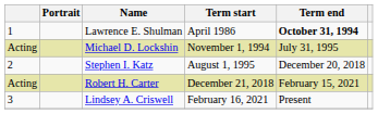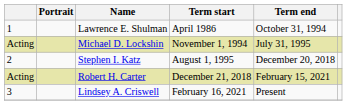Lawrence E. Shulman | Term end: bold -> normal
